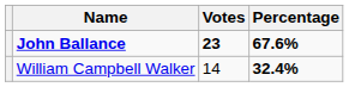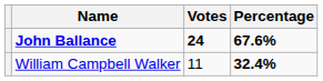John Ballance | Votes: 23 -> 24
William Campbell Walker | Votes: 14 -> 11
